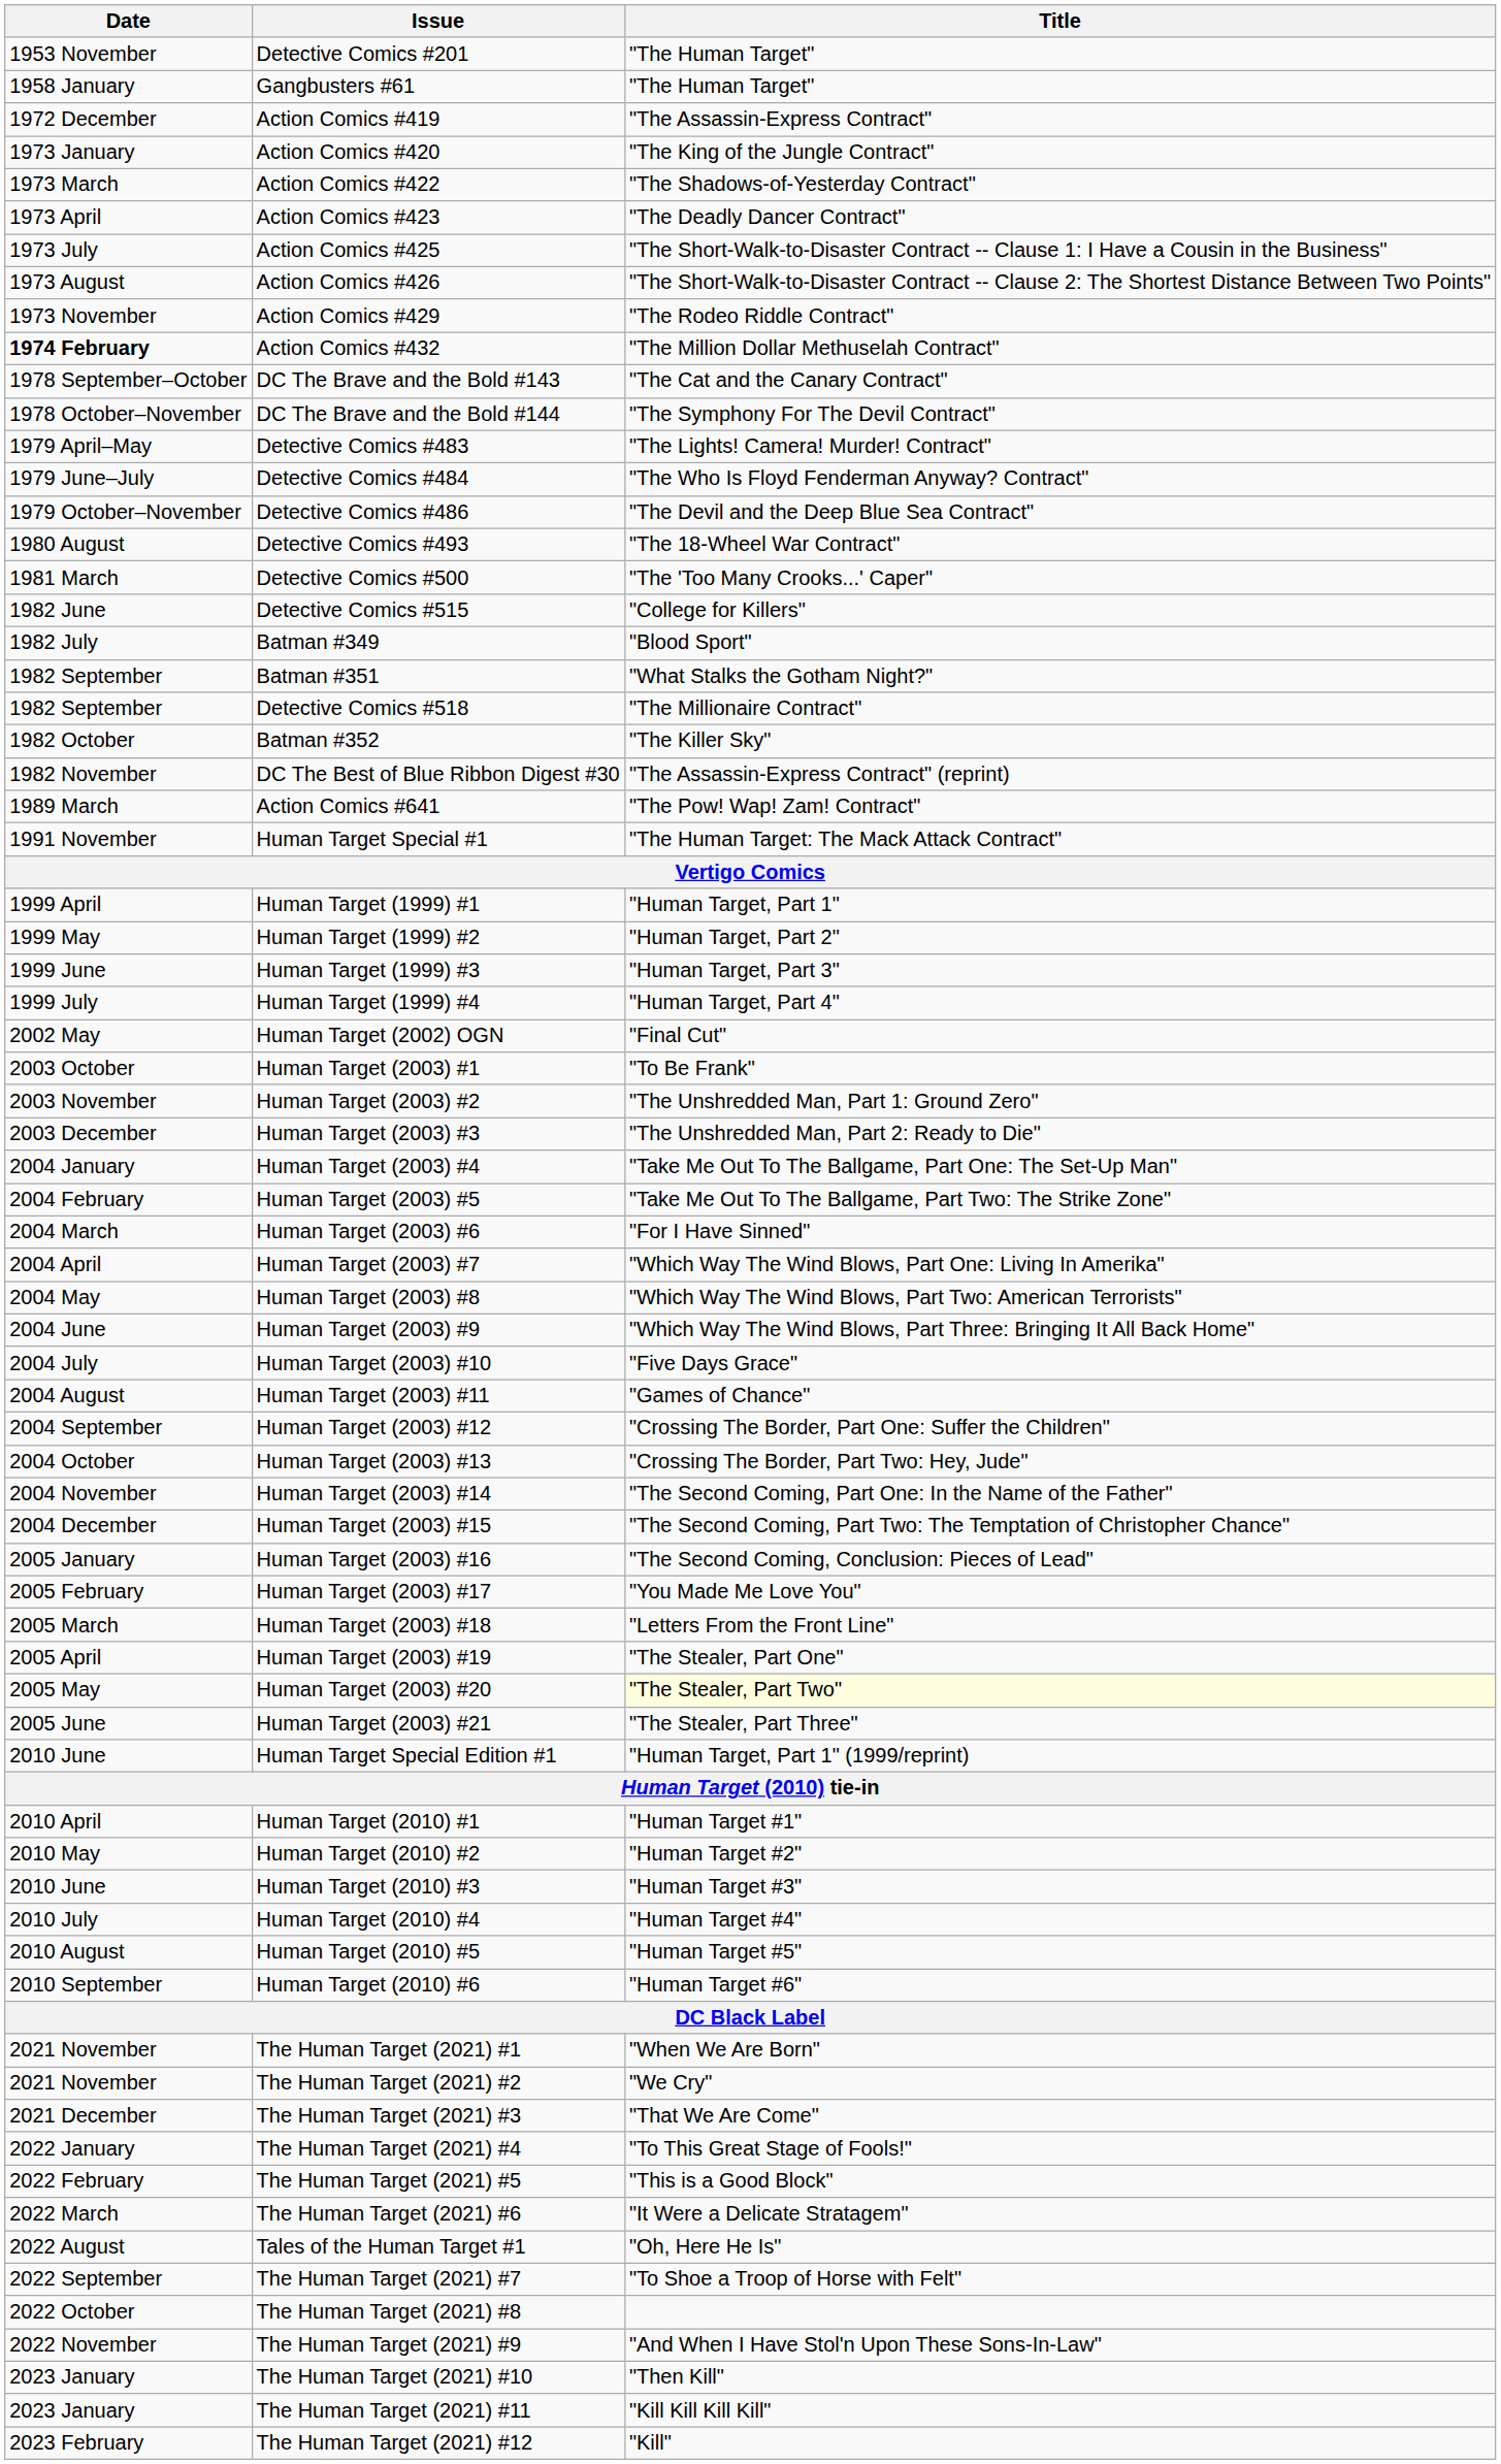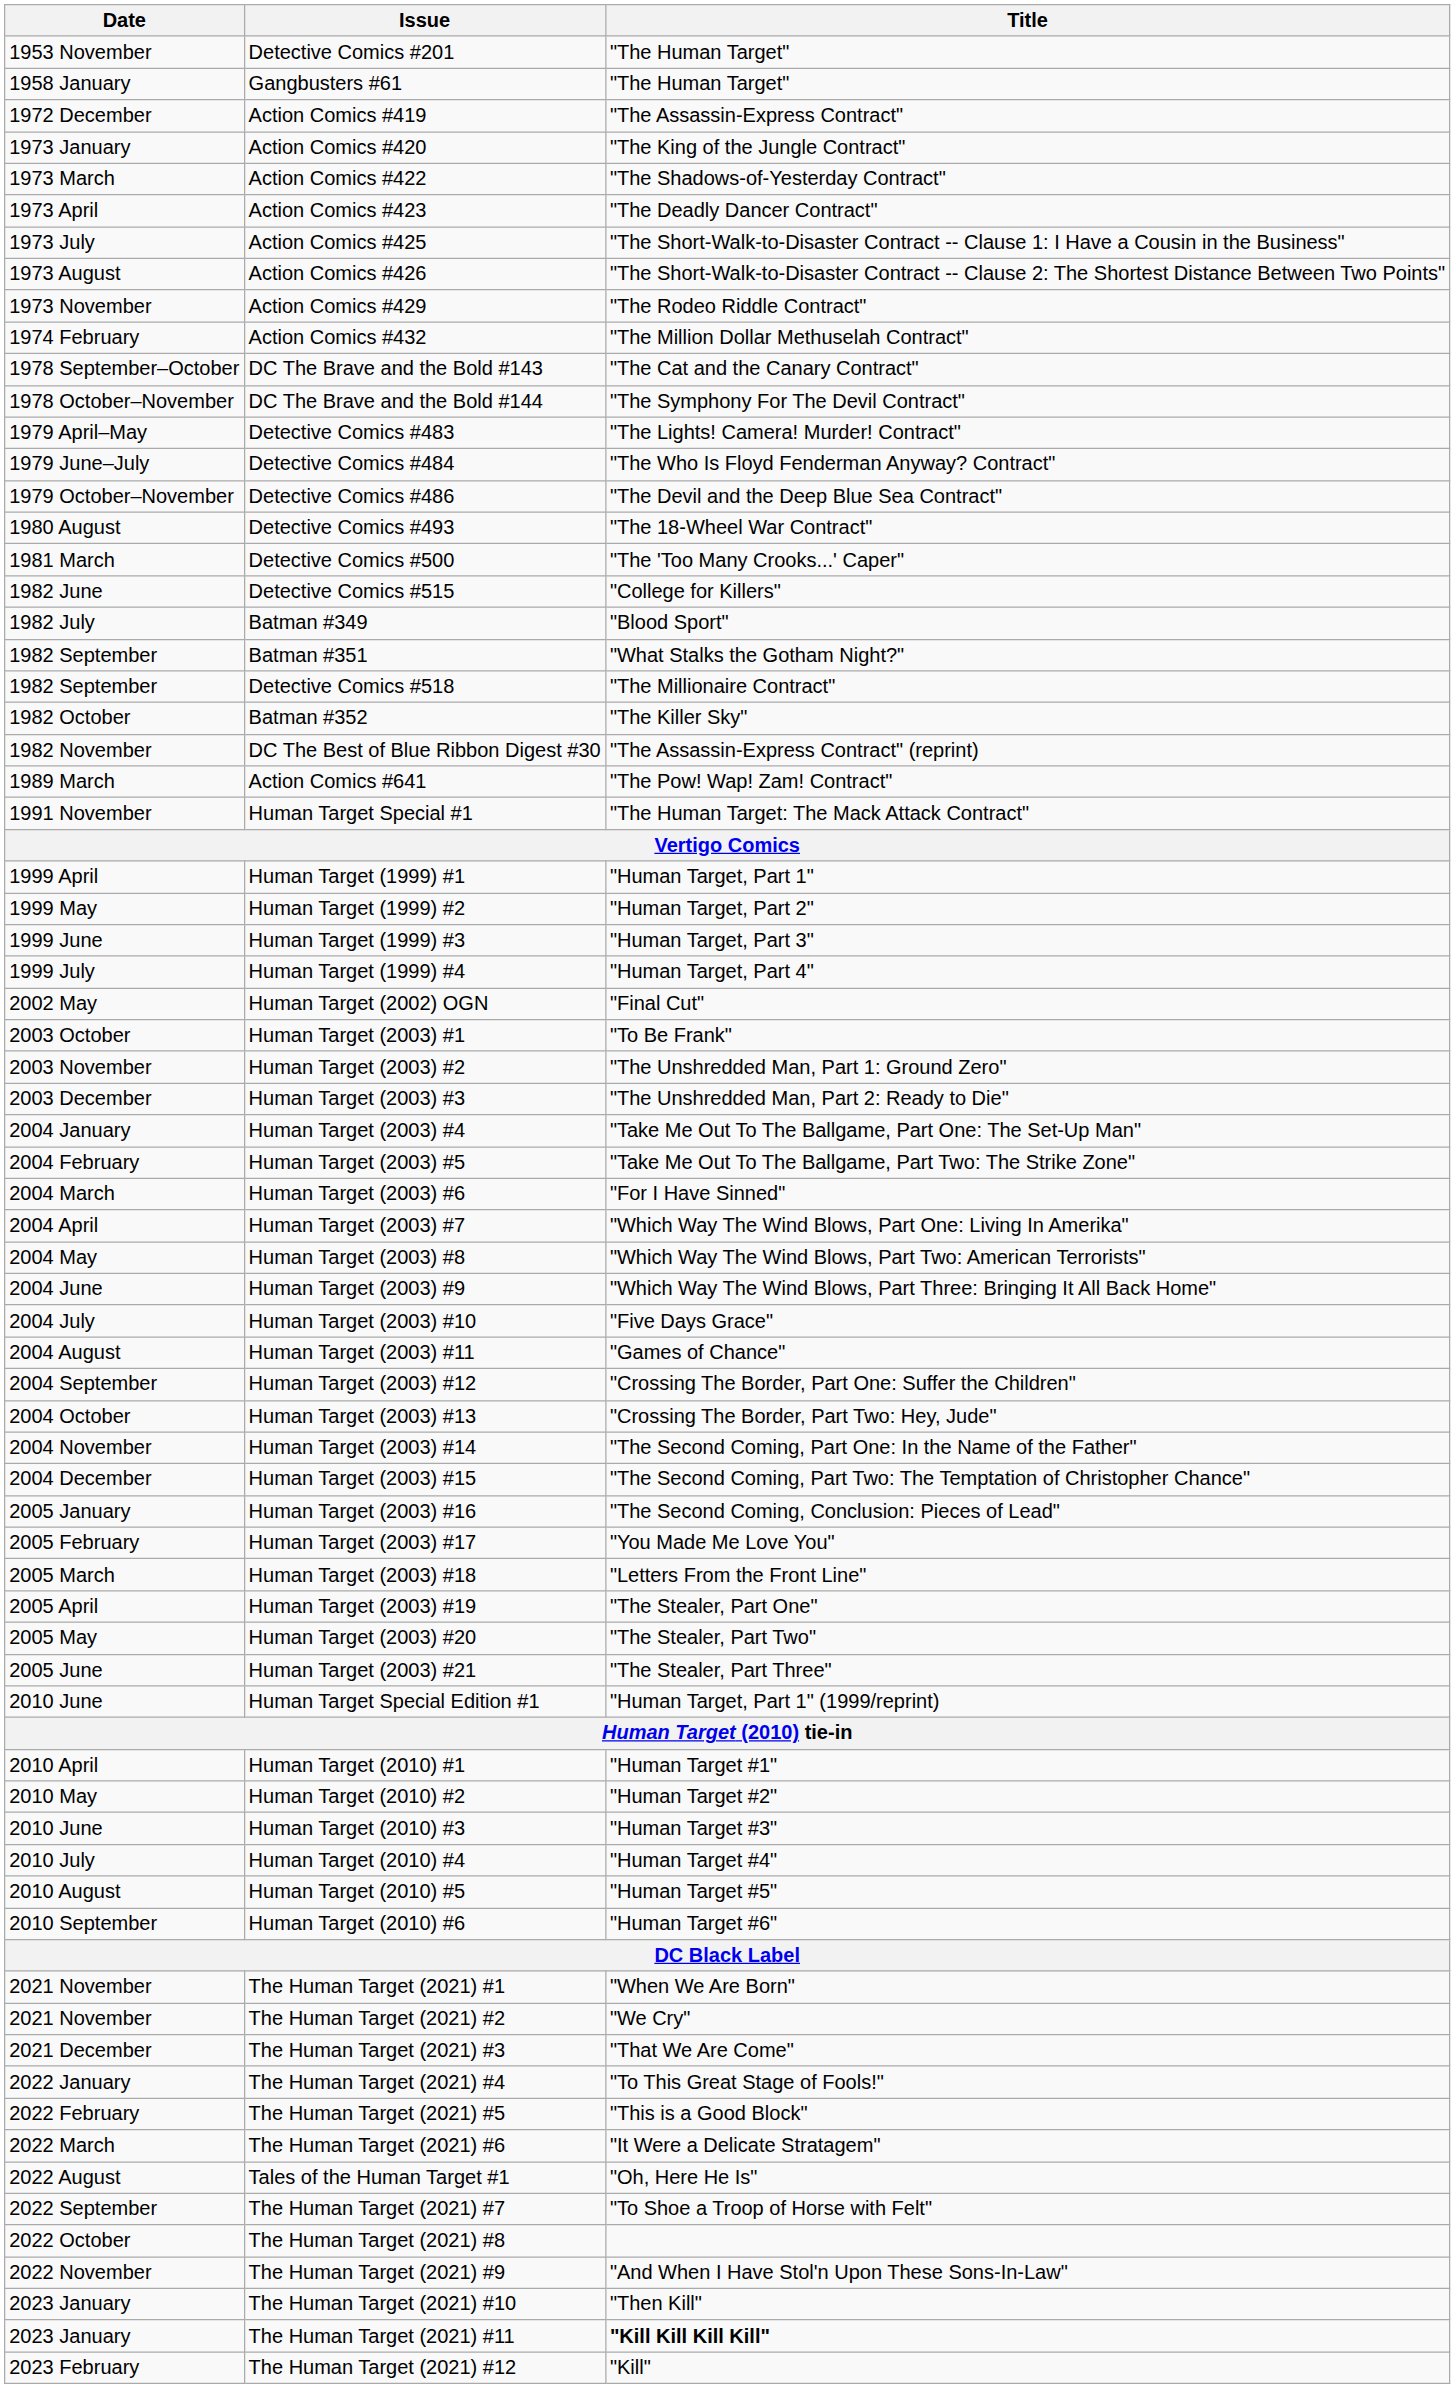Action Comics #432 | Date: bold -> normal
Human Target (2003) #20 | Title: lightyellow background -> no background
The Human Target (2021) #11 | Title: normal -> bold
